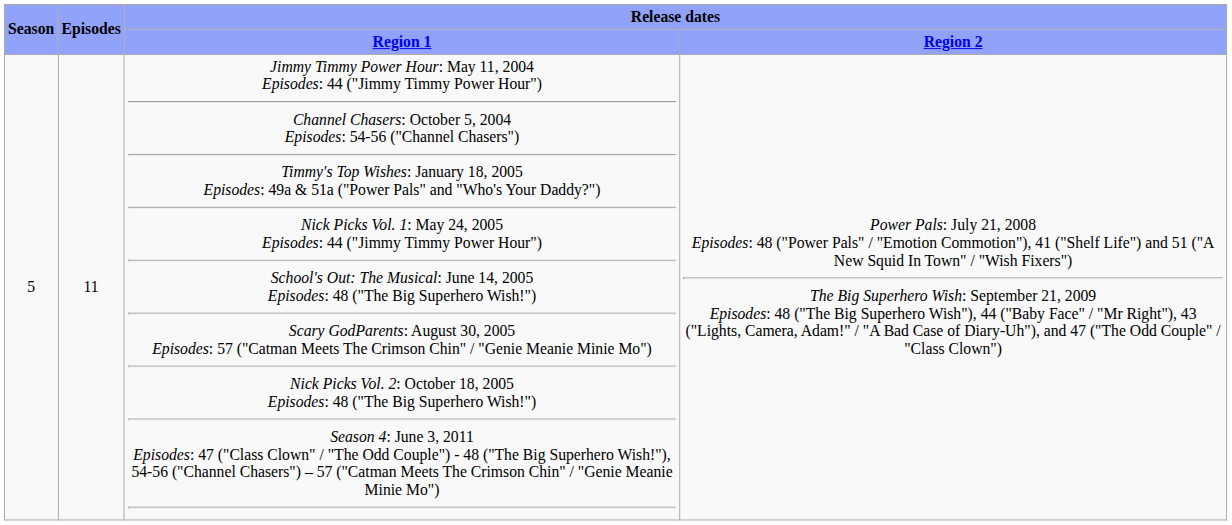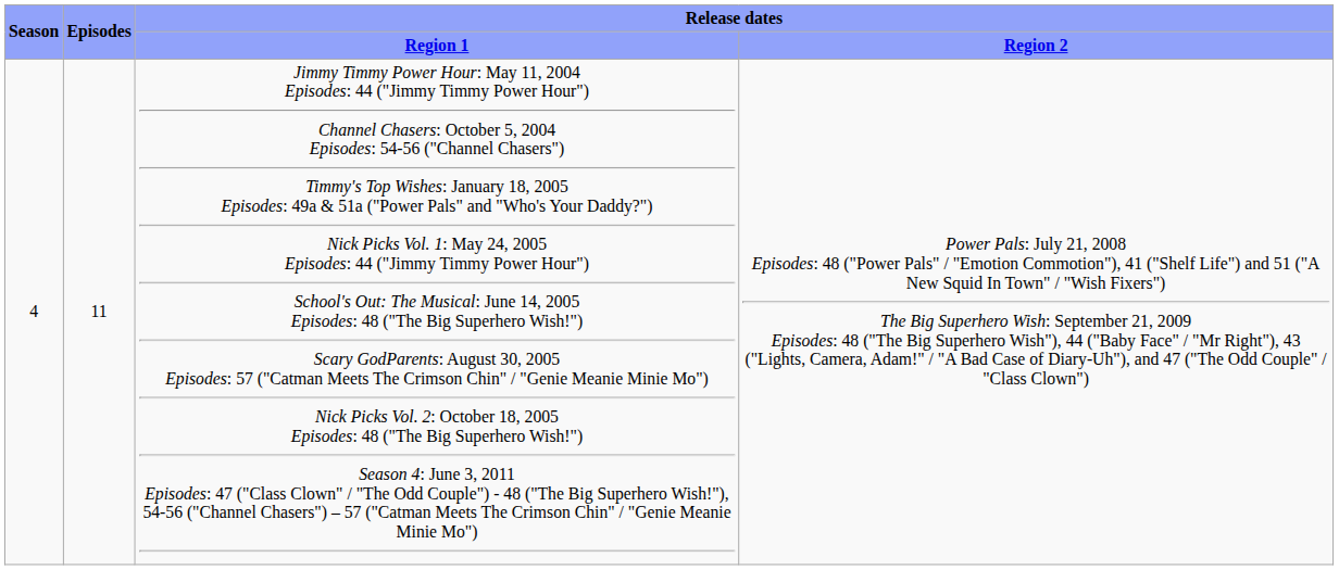row 3 | Season: 5 -> 4
